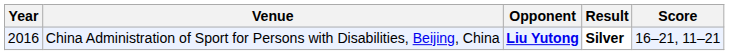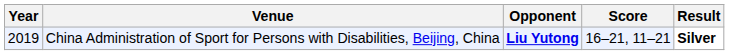columns swapped: Score <-> Result
row 2 | Year: 2016 -> 2019
